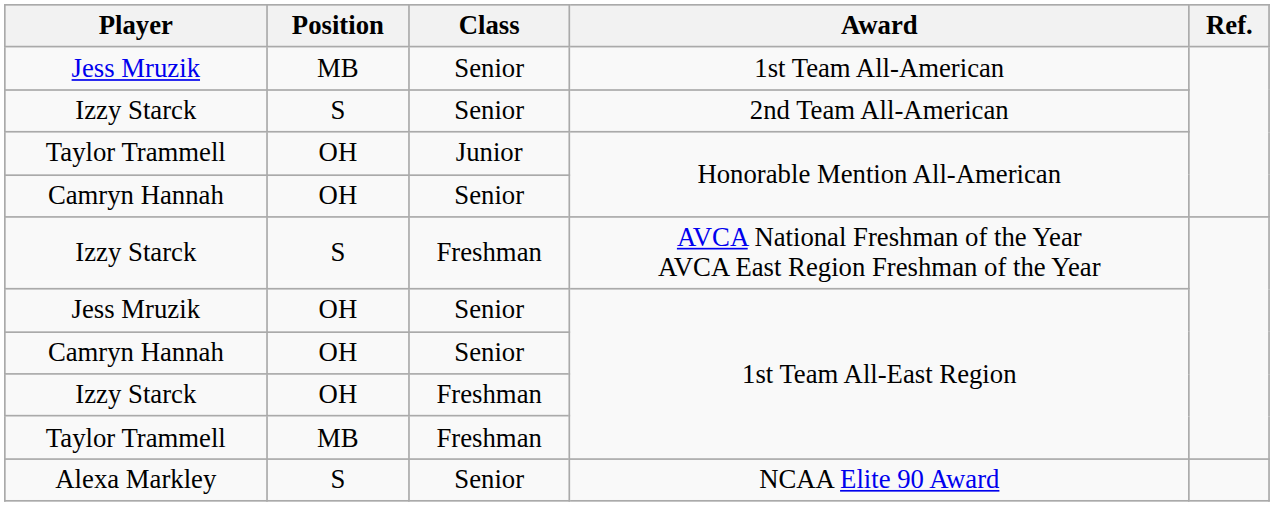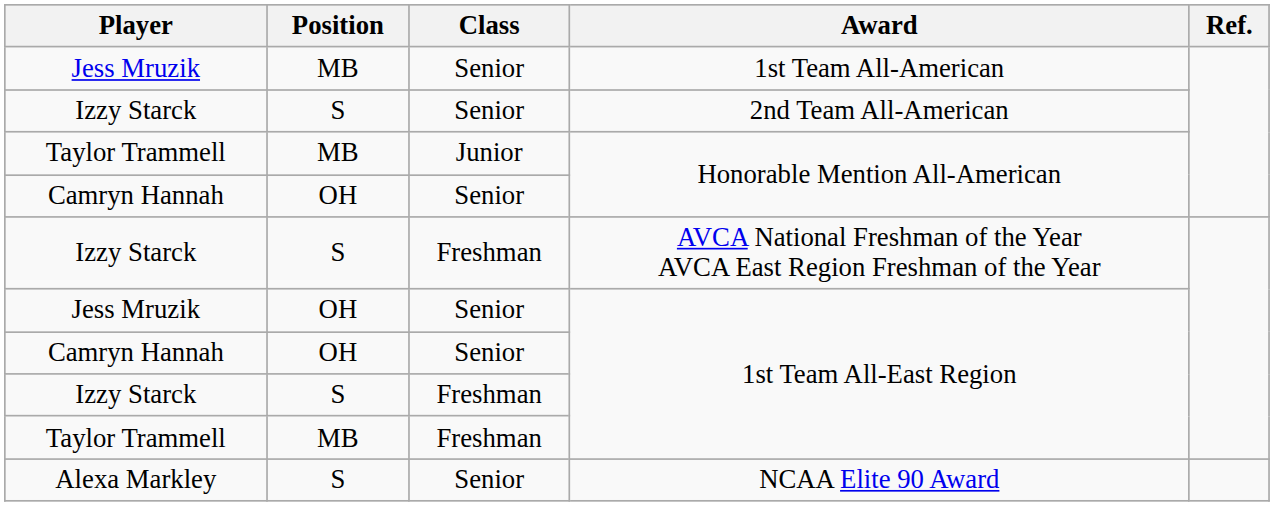Taylor Trammell / Honorable Mention All-American | Position: OH -> MB
Izzy Starck / 1st Team All-East Region | Position: OH -> S
